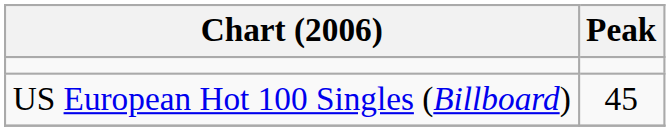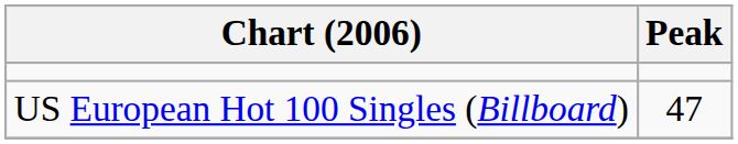row 3 | Peak: 45 -> 47
